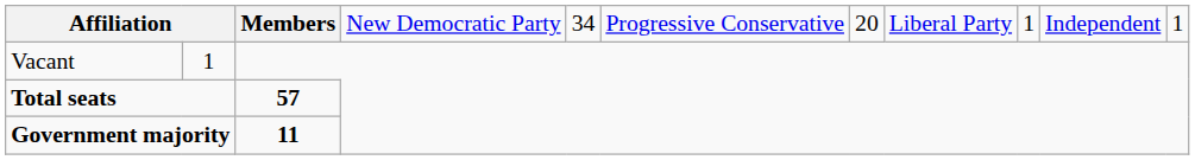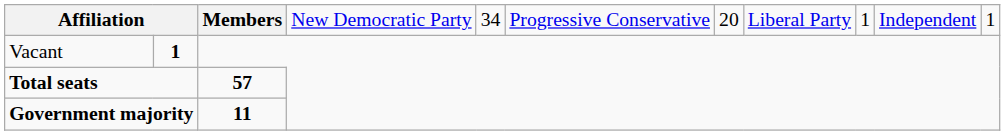Vacant | column 2: normal -> bold
